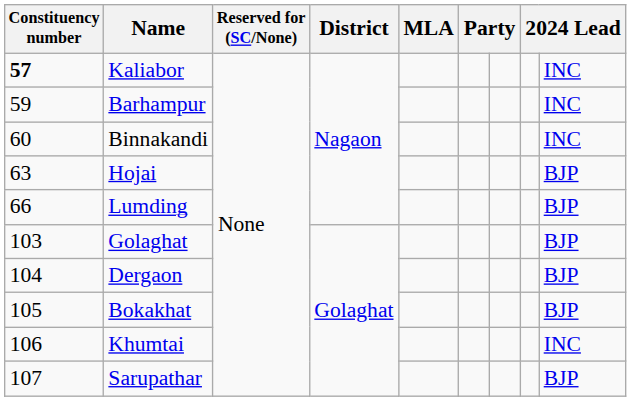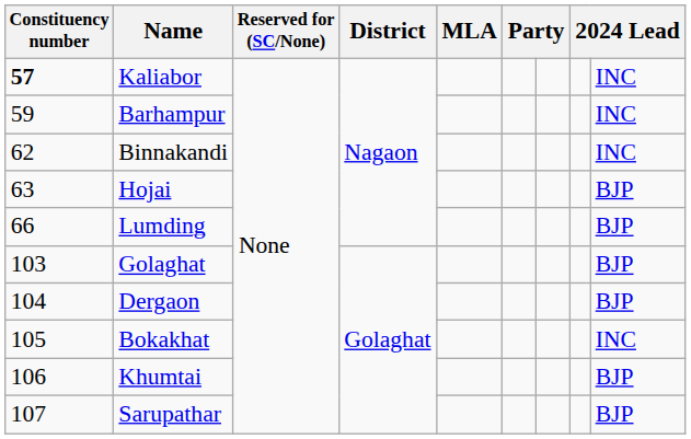Binnakandi | Constituency number: 60 -> 62
Bokakhat | column 9: BJP -> INC
Khumtai | column 9: INC -> BJP
